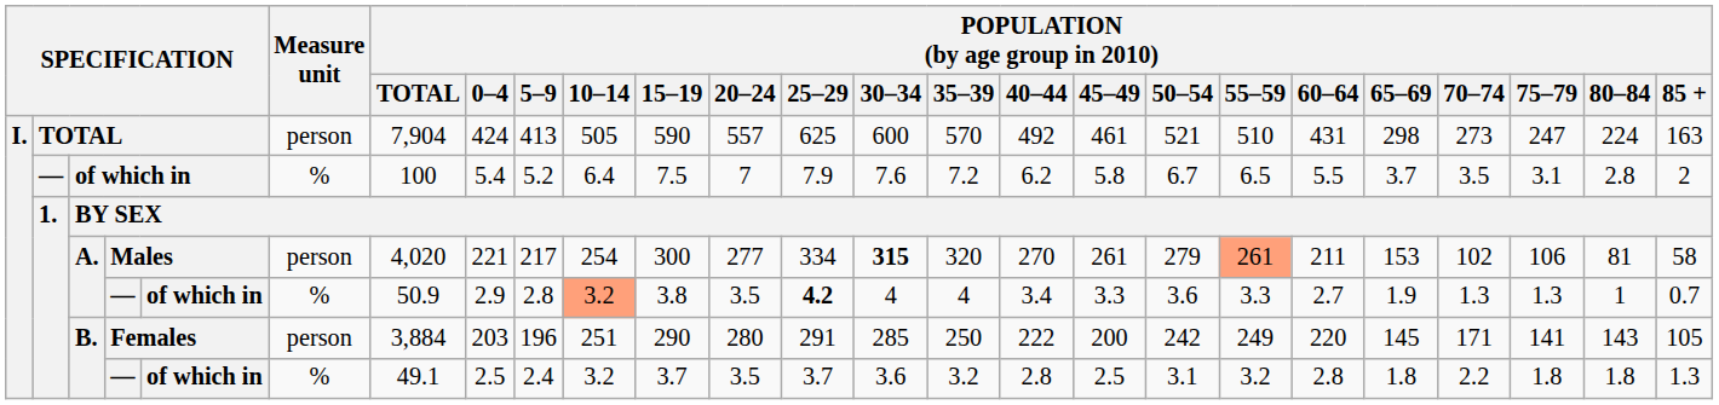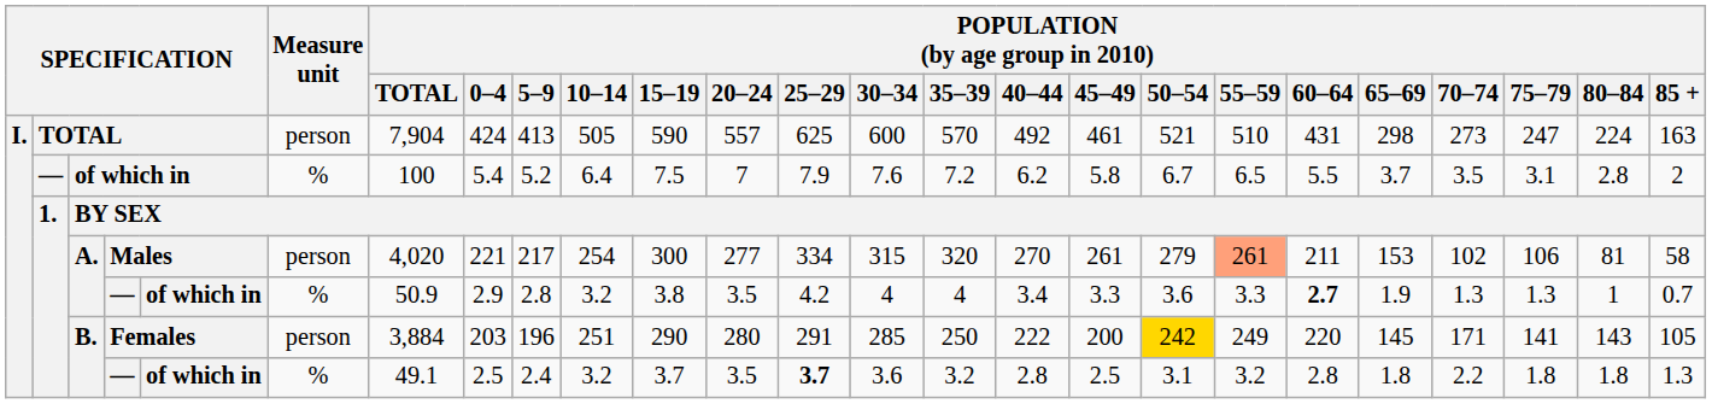Males | POPULATION (by age group in 2010) / 30–34: bold -> normal
A. / — | POPULATION (by age group in 2010) / 10–14: lightsalmon background -> no background
A. / — | POPULATION (by age group in 2010) / 25–29: bold -> normal
A. / — | POPULATION (by age group in 2010) / 60–64: normal -> bold
Females | POPULATION (by age group in 2010) / 50–54: no background -> gold background
B. / — | POPULATION (by age group in 2010) / 25–29: normal -> bold
